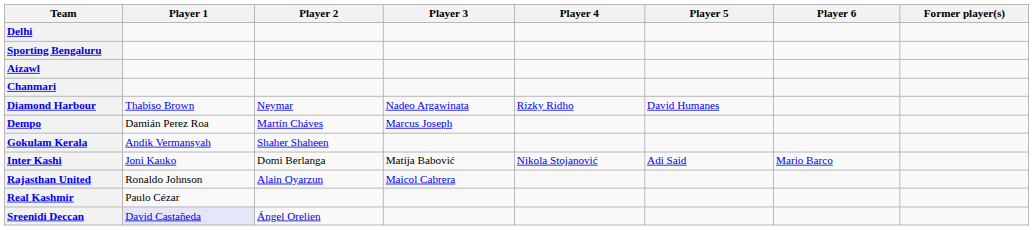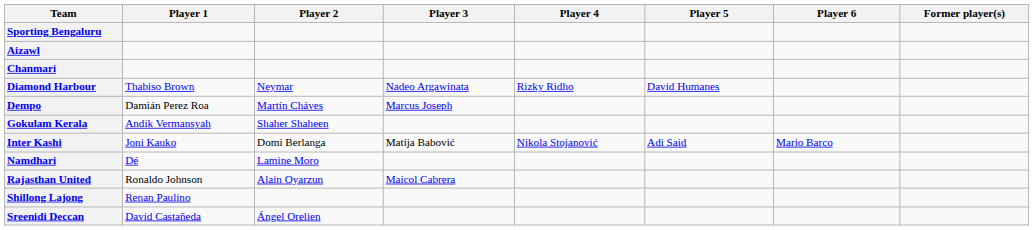- row: Delhi
+ row: Namdhari | Dé | Lamine Moro
- row: Real Kashmir | Paulo Cézar
+ row: Shillong Lajong | Renan Paulino
Sreenidi Deccan | Player 1: lavender background -> no background
